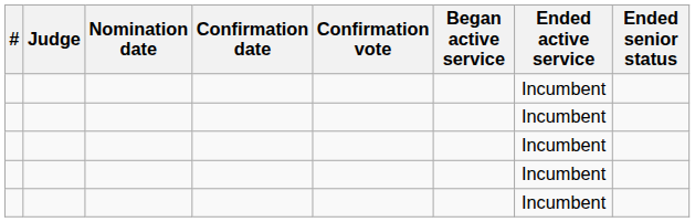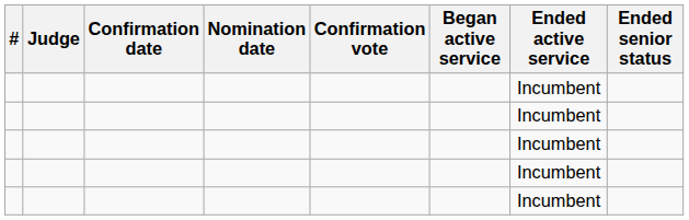columns swapped: Nomination date <-> Confirmation date
